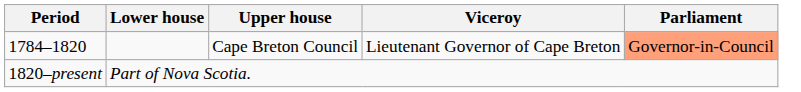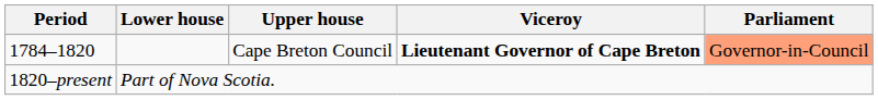1784–1820 | Viceroy: normal -> bold
